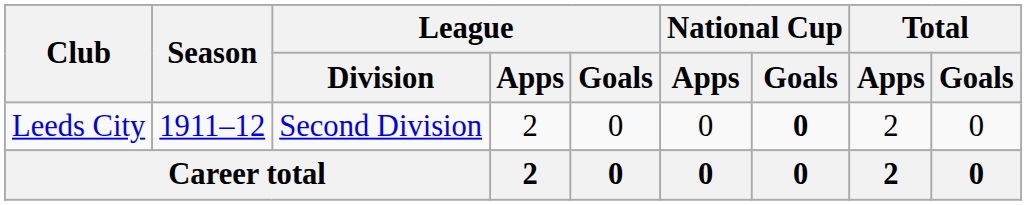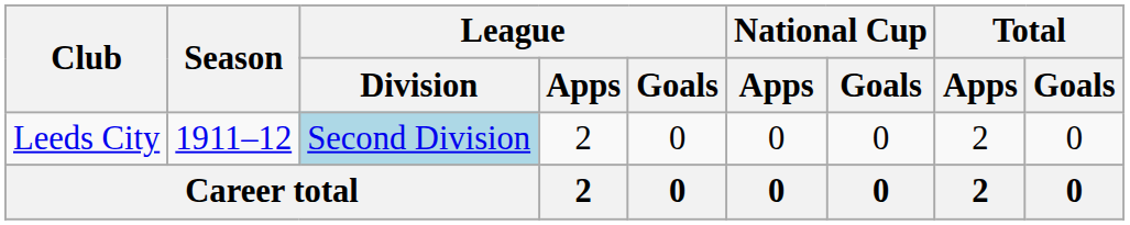Leeds City | League / Division: no background -> lightblue background
Leeds City | National Cup / Goals: bold -> normal
